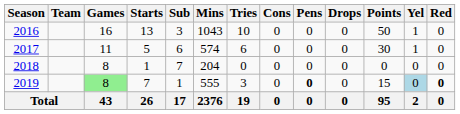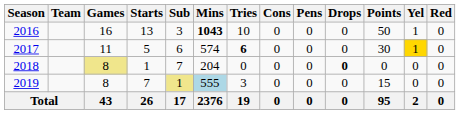2016 | Mins: normal -> bold
2017 | Tries: normal -> bold
2017 | Yel: no background -> gold background
2018 | Games: no background -> khaki background
2018 | Drops: normal -> bold
2019 | Games: lightgreen background -> no background
2019 | Sub: no background -> khaki background
2019 | Mins: no background -> lightblue background
2019 | Pens: bold -> normal
2019 | Yel: lightblue background -> no background
2019 | Red: bold -> normal
